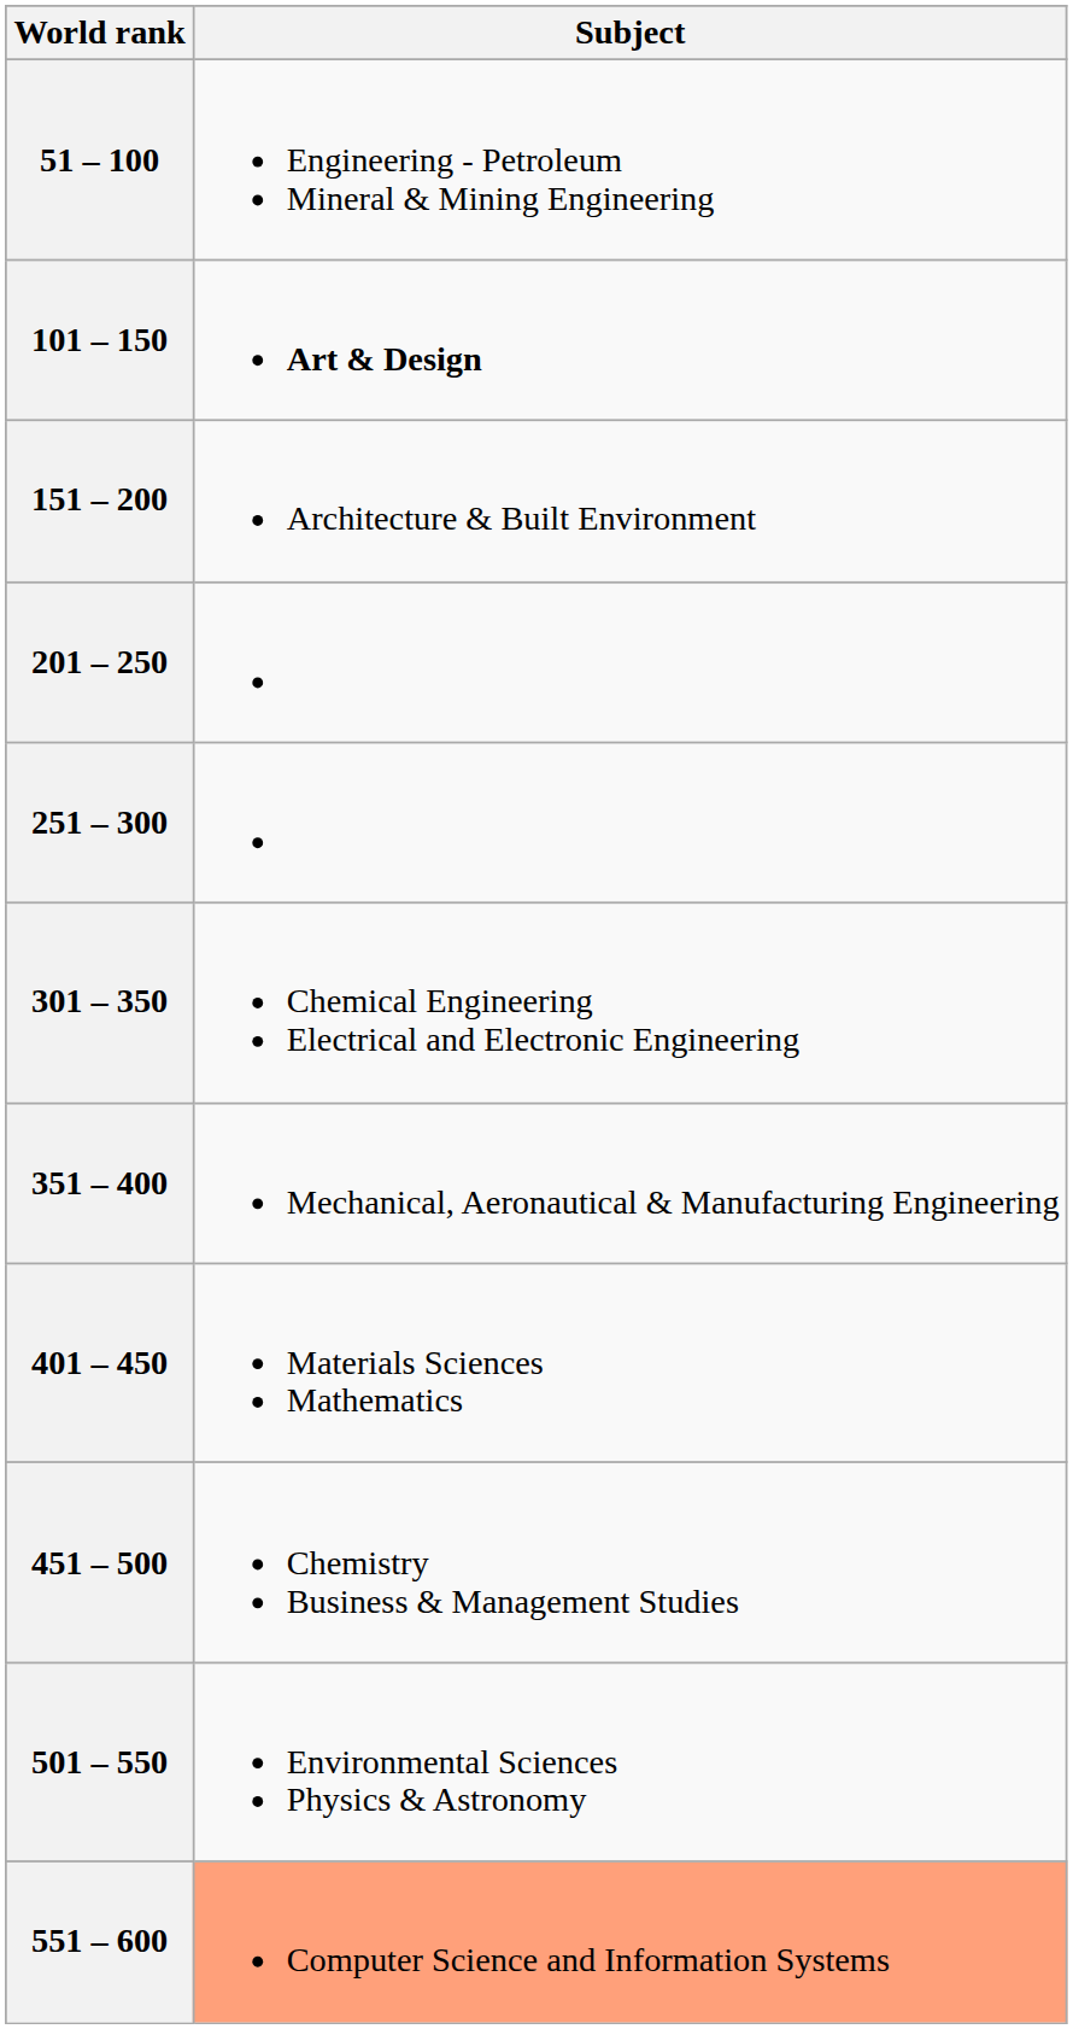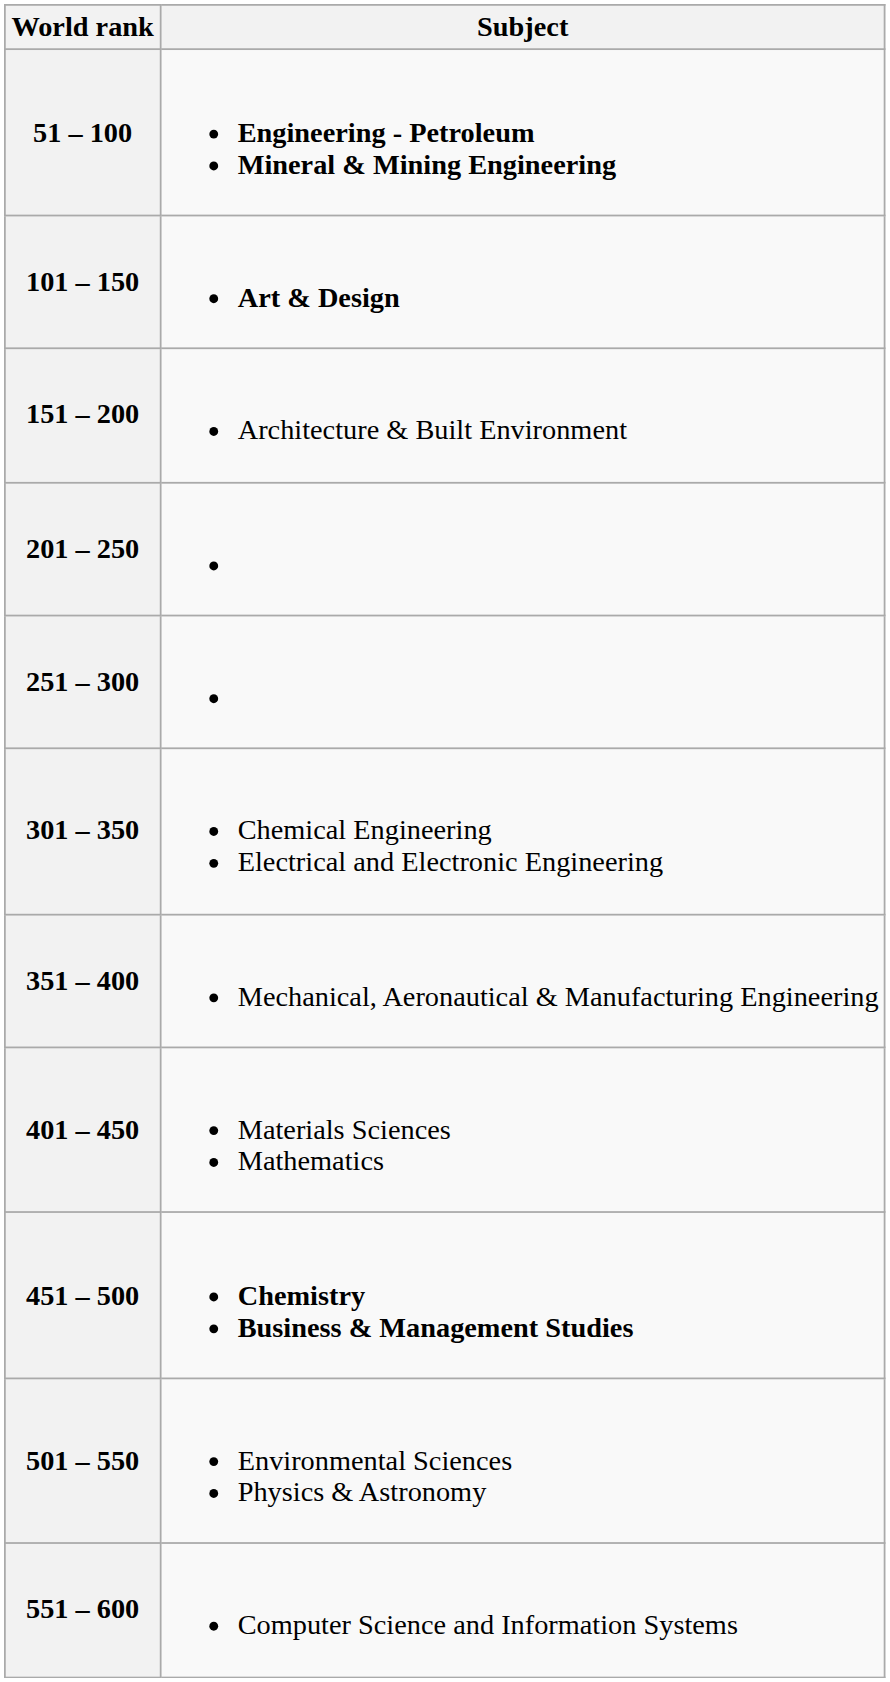51 – 100 | Subject: normal -> bold
451 – 500 | Subject: normal -> bold
551 – 600 | Subject: lightsalmon background -> no background
